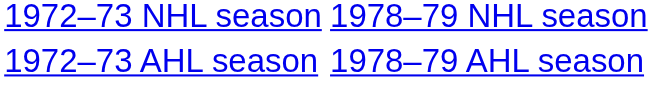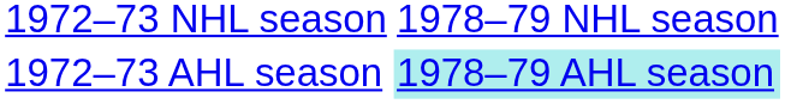1972–73 AHL season | column 2: no background -> paleturquoise background
